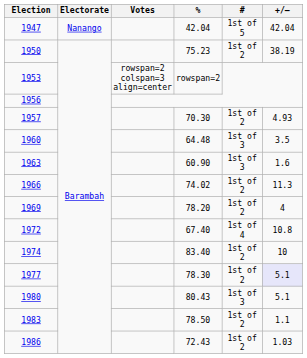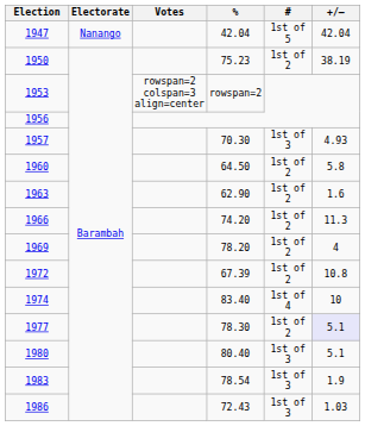1957 | #: 1st of 2 -> 1st of 3
1960 | %: 64.48 -> 64.50
1960 | #: 1st of 3 -> 1st of 2
1960 | +/–: 3.5 -> 5.8
1963 | %: 60.90 -> 62.90
1963 | #: 1st of 3 -> 1st of 2
1966 | %: 74.02 -> 74.20
1972 | %: 67.40 -> 67.39
1972 | #: 1st of 4 -> 1st of 2
1974 | #: 1st of 2 -> 1st of 4
1980 | %: 80.43 -> 80.40
1983 | %: 78.50 -> 78.54
1983 | #: 1st of 2 -> 1st of 3
1983 | +/–: 1.1 -> 1.9
1986 | #: 1st of 2 -> 1st of 3
